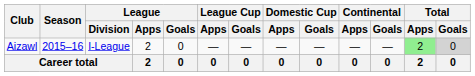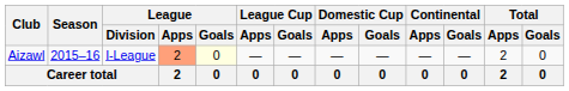Aizawl | League / Apps: no background -> lightsalmon background
Aizawl | League / Goals: no background -> lightyellow background
Aizawl | Total / Apps: lightgreen background -> no background
Aizawl | Total / Goals: lightgrey background -> no background
